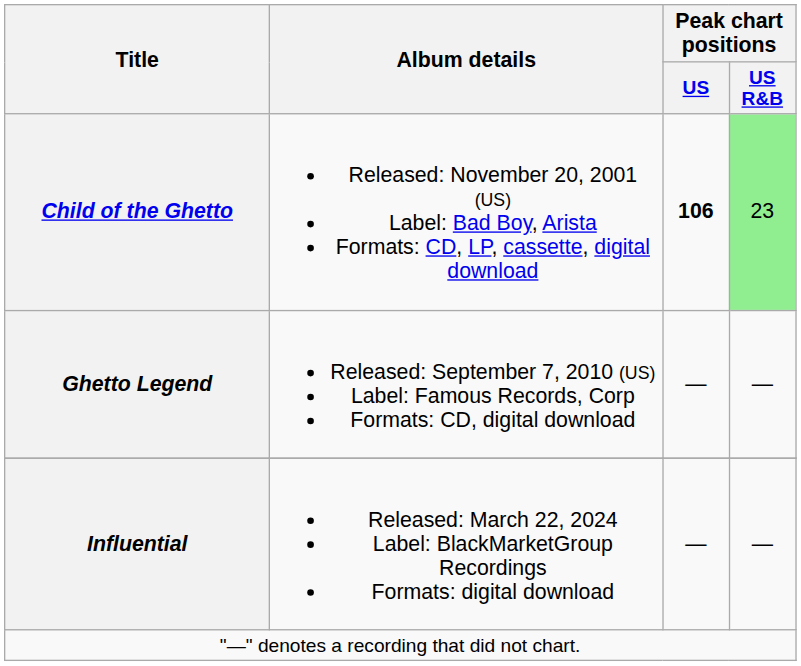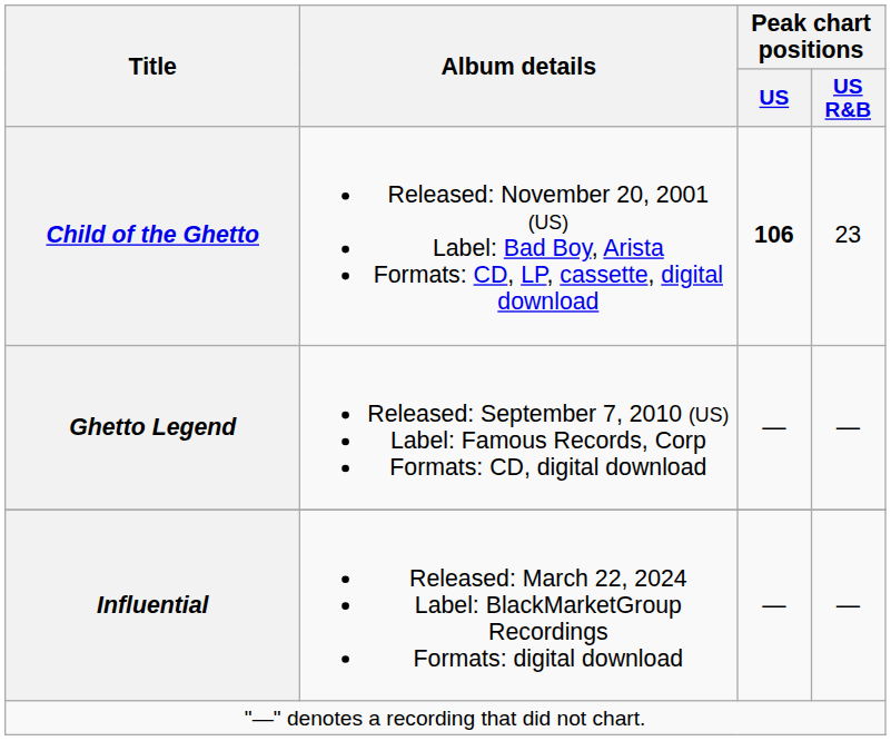Child of the Ghetto | Peak chart positions / US R&B: lightgreen background -> no background
